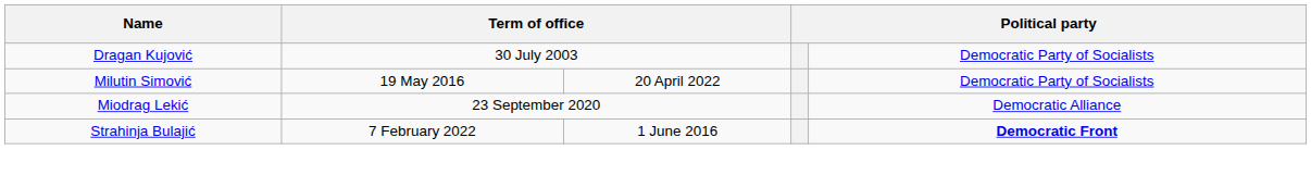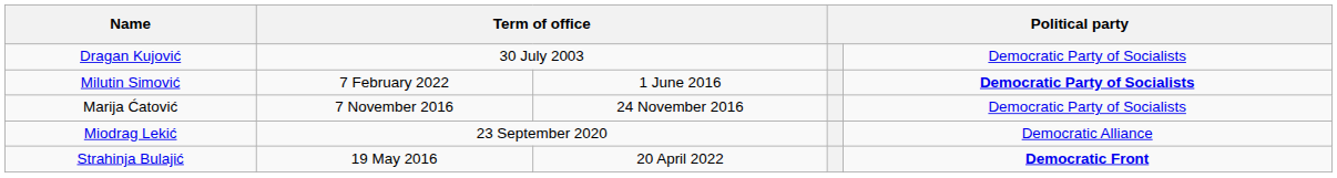Milutin Simović | column 2: 19 May 2016 -> 7 February 2022
Milutin Simović | column 3: 20 April 2022 -> 1 June 2016
Milutin Simović | column 5: normal -> bold
+ row: Marija Ćatović | 7 November 2016 | 24 November 2016 | Democratic Party of Socialists
Strahinja Bulajić | column 2: 7 February 2022 -> 19 May 2016
Strahinja Bulajić | column 3: 1 June 2016 -> 20 April 2022
